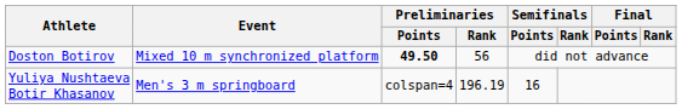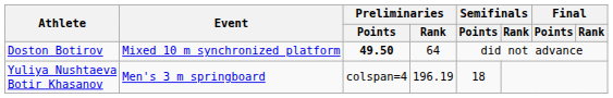Doston Botirov | Preliminaries / Rank: 56 -> 64
Yuliya Nushtaeva Botir Khasanov | Semifinals / Points: 16 -> 18
